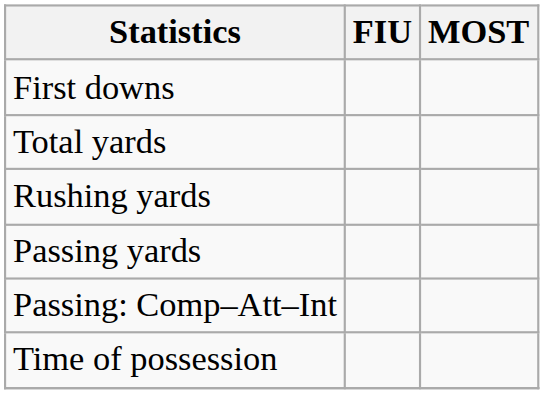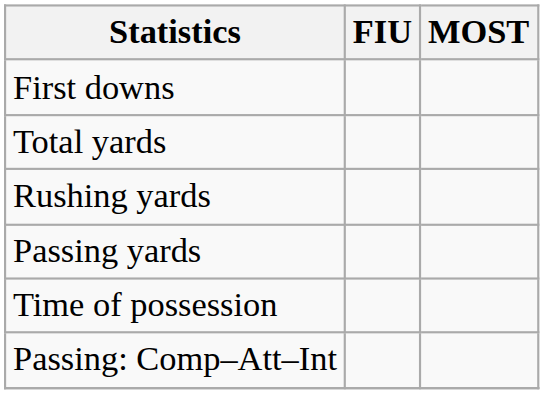rows swapped: Passing: Comp–Att–Int <-> Time of possession
